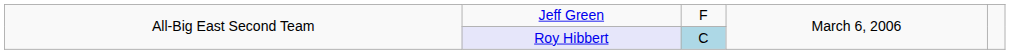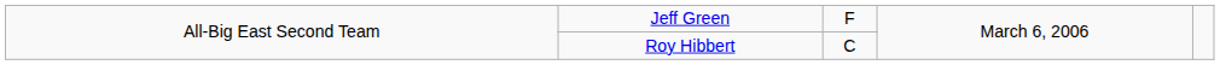row 2 | column 2: lavender background -> no background
row 2 | column 3: lightblue background -> no background
